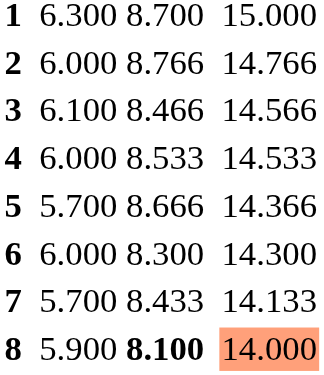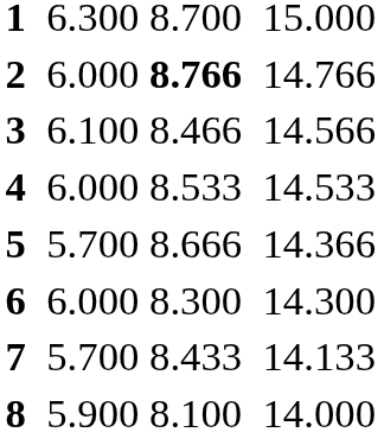2 | column 3: normal -> bold
8 | column 3: bold -> normal
8 | column 4: lightsalmon background -> no background
